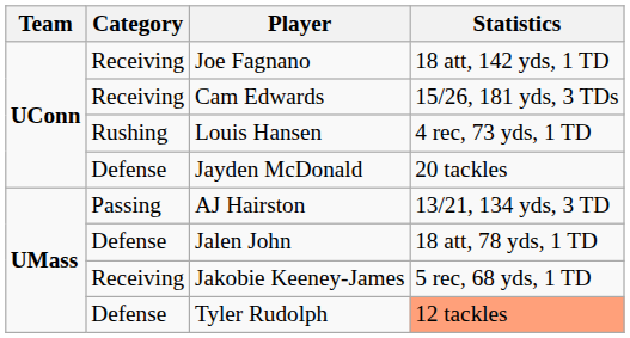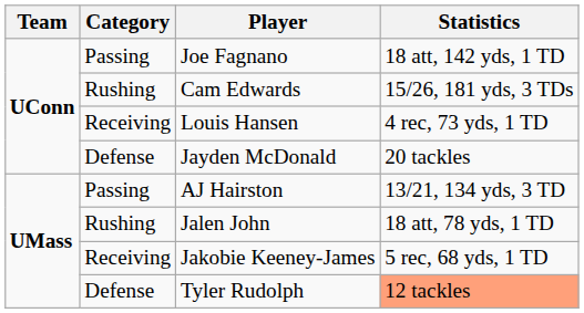Joe Fagnano | Category: Receiving -> Passing
Cam Edwards | Category: Receiving -> Rushing
Louis Hansen | Category: Rushing -> Receiving
Jalen John | Category: Defense -> Rushing
